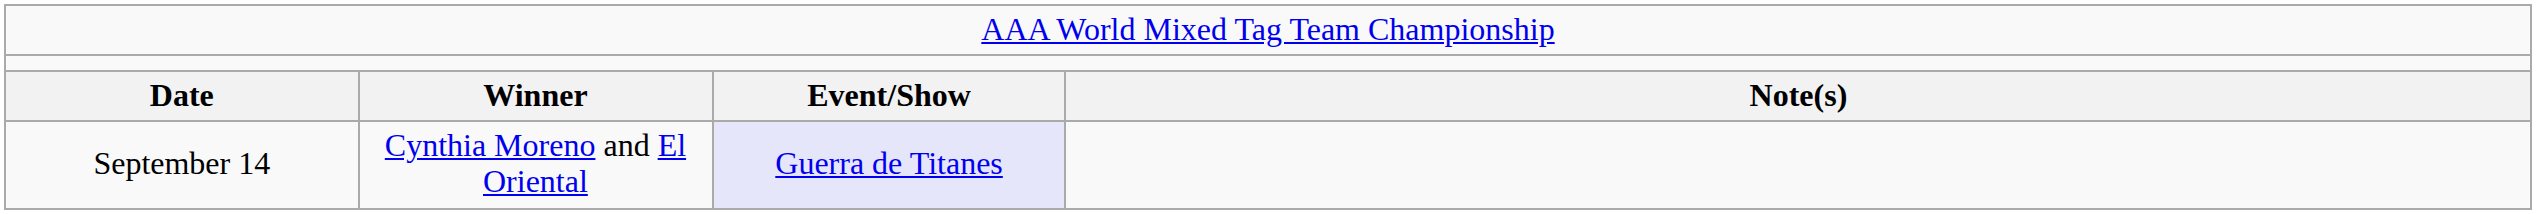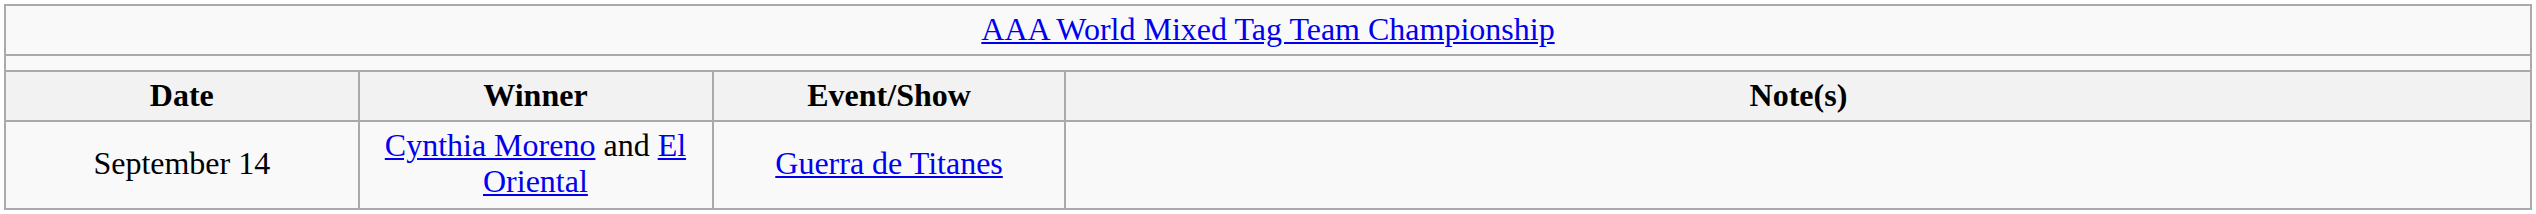September 14 | column 3: lavender background -> no background
